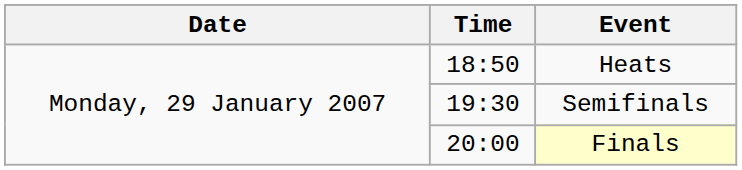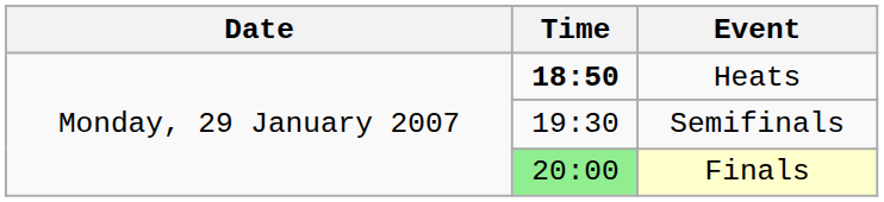Heats | Time: normal -> bold
Finals | Time: no background -> lightgreen background
